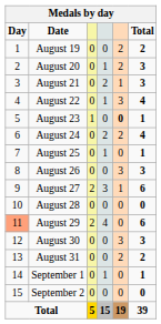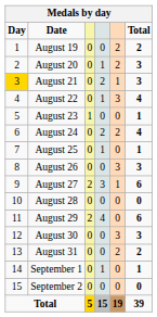August 21 | Day: no background -> gold background
August 23 | column 5: bold -> normal
August 29 | Day: lightsalmon background -> no background
